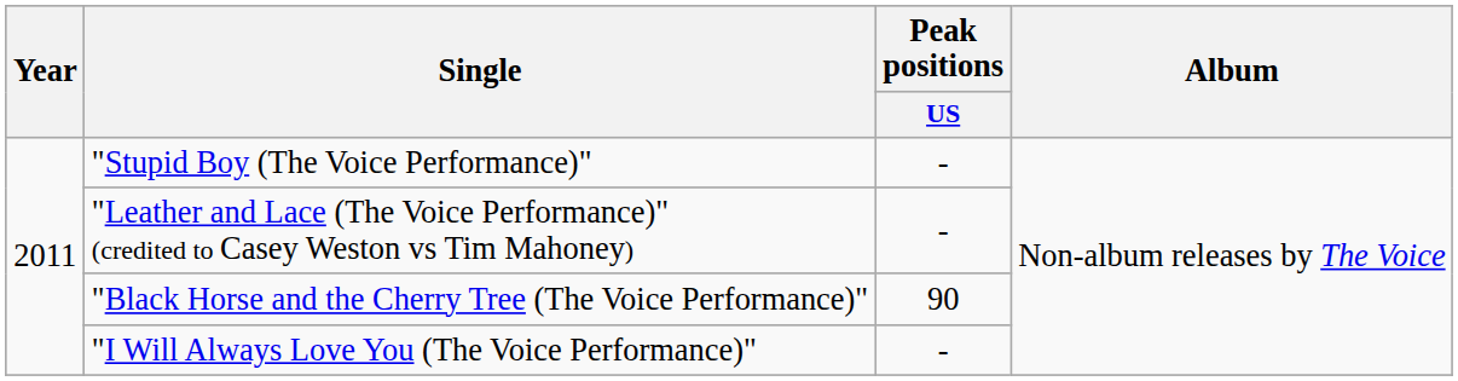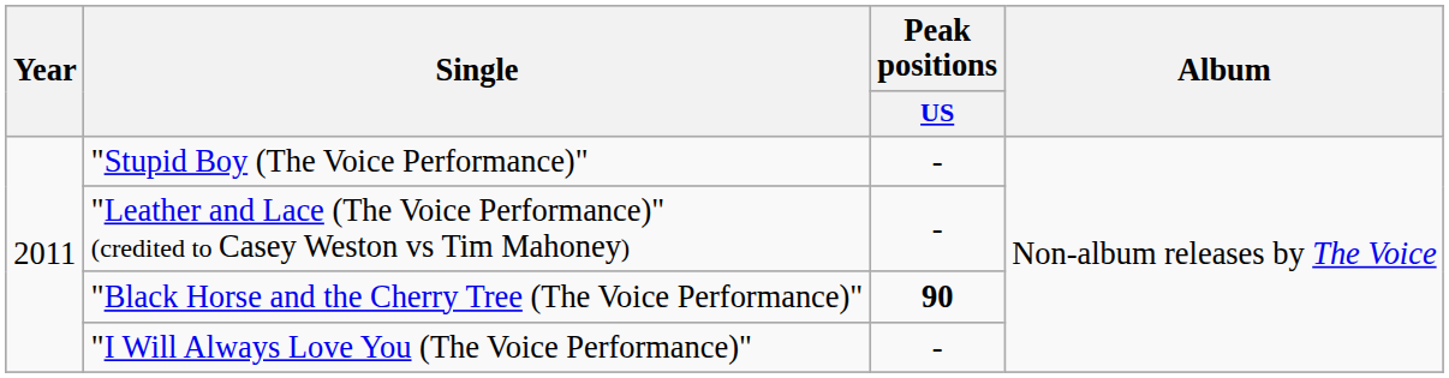"Black Horse and the Cherry Tree (The Voice Performance)" | Peak positions / US: normal -> bold
